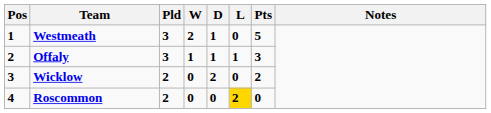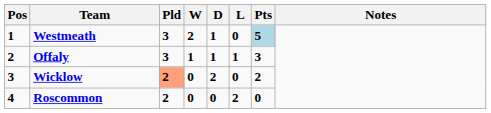Westmeath | Pts: no background -> lightblue background
Wicklow | Pld: no background -> lightsalmon background
Roscommon | L: gold background -> no background
